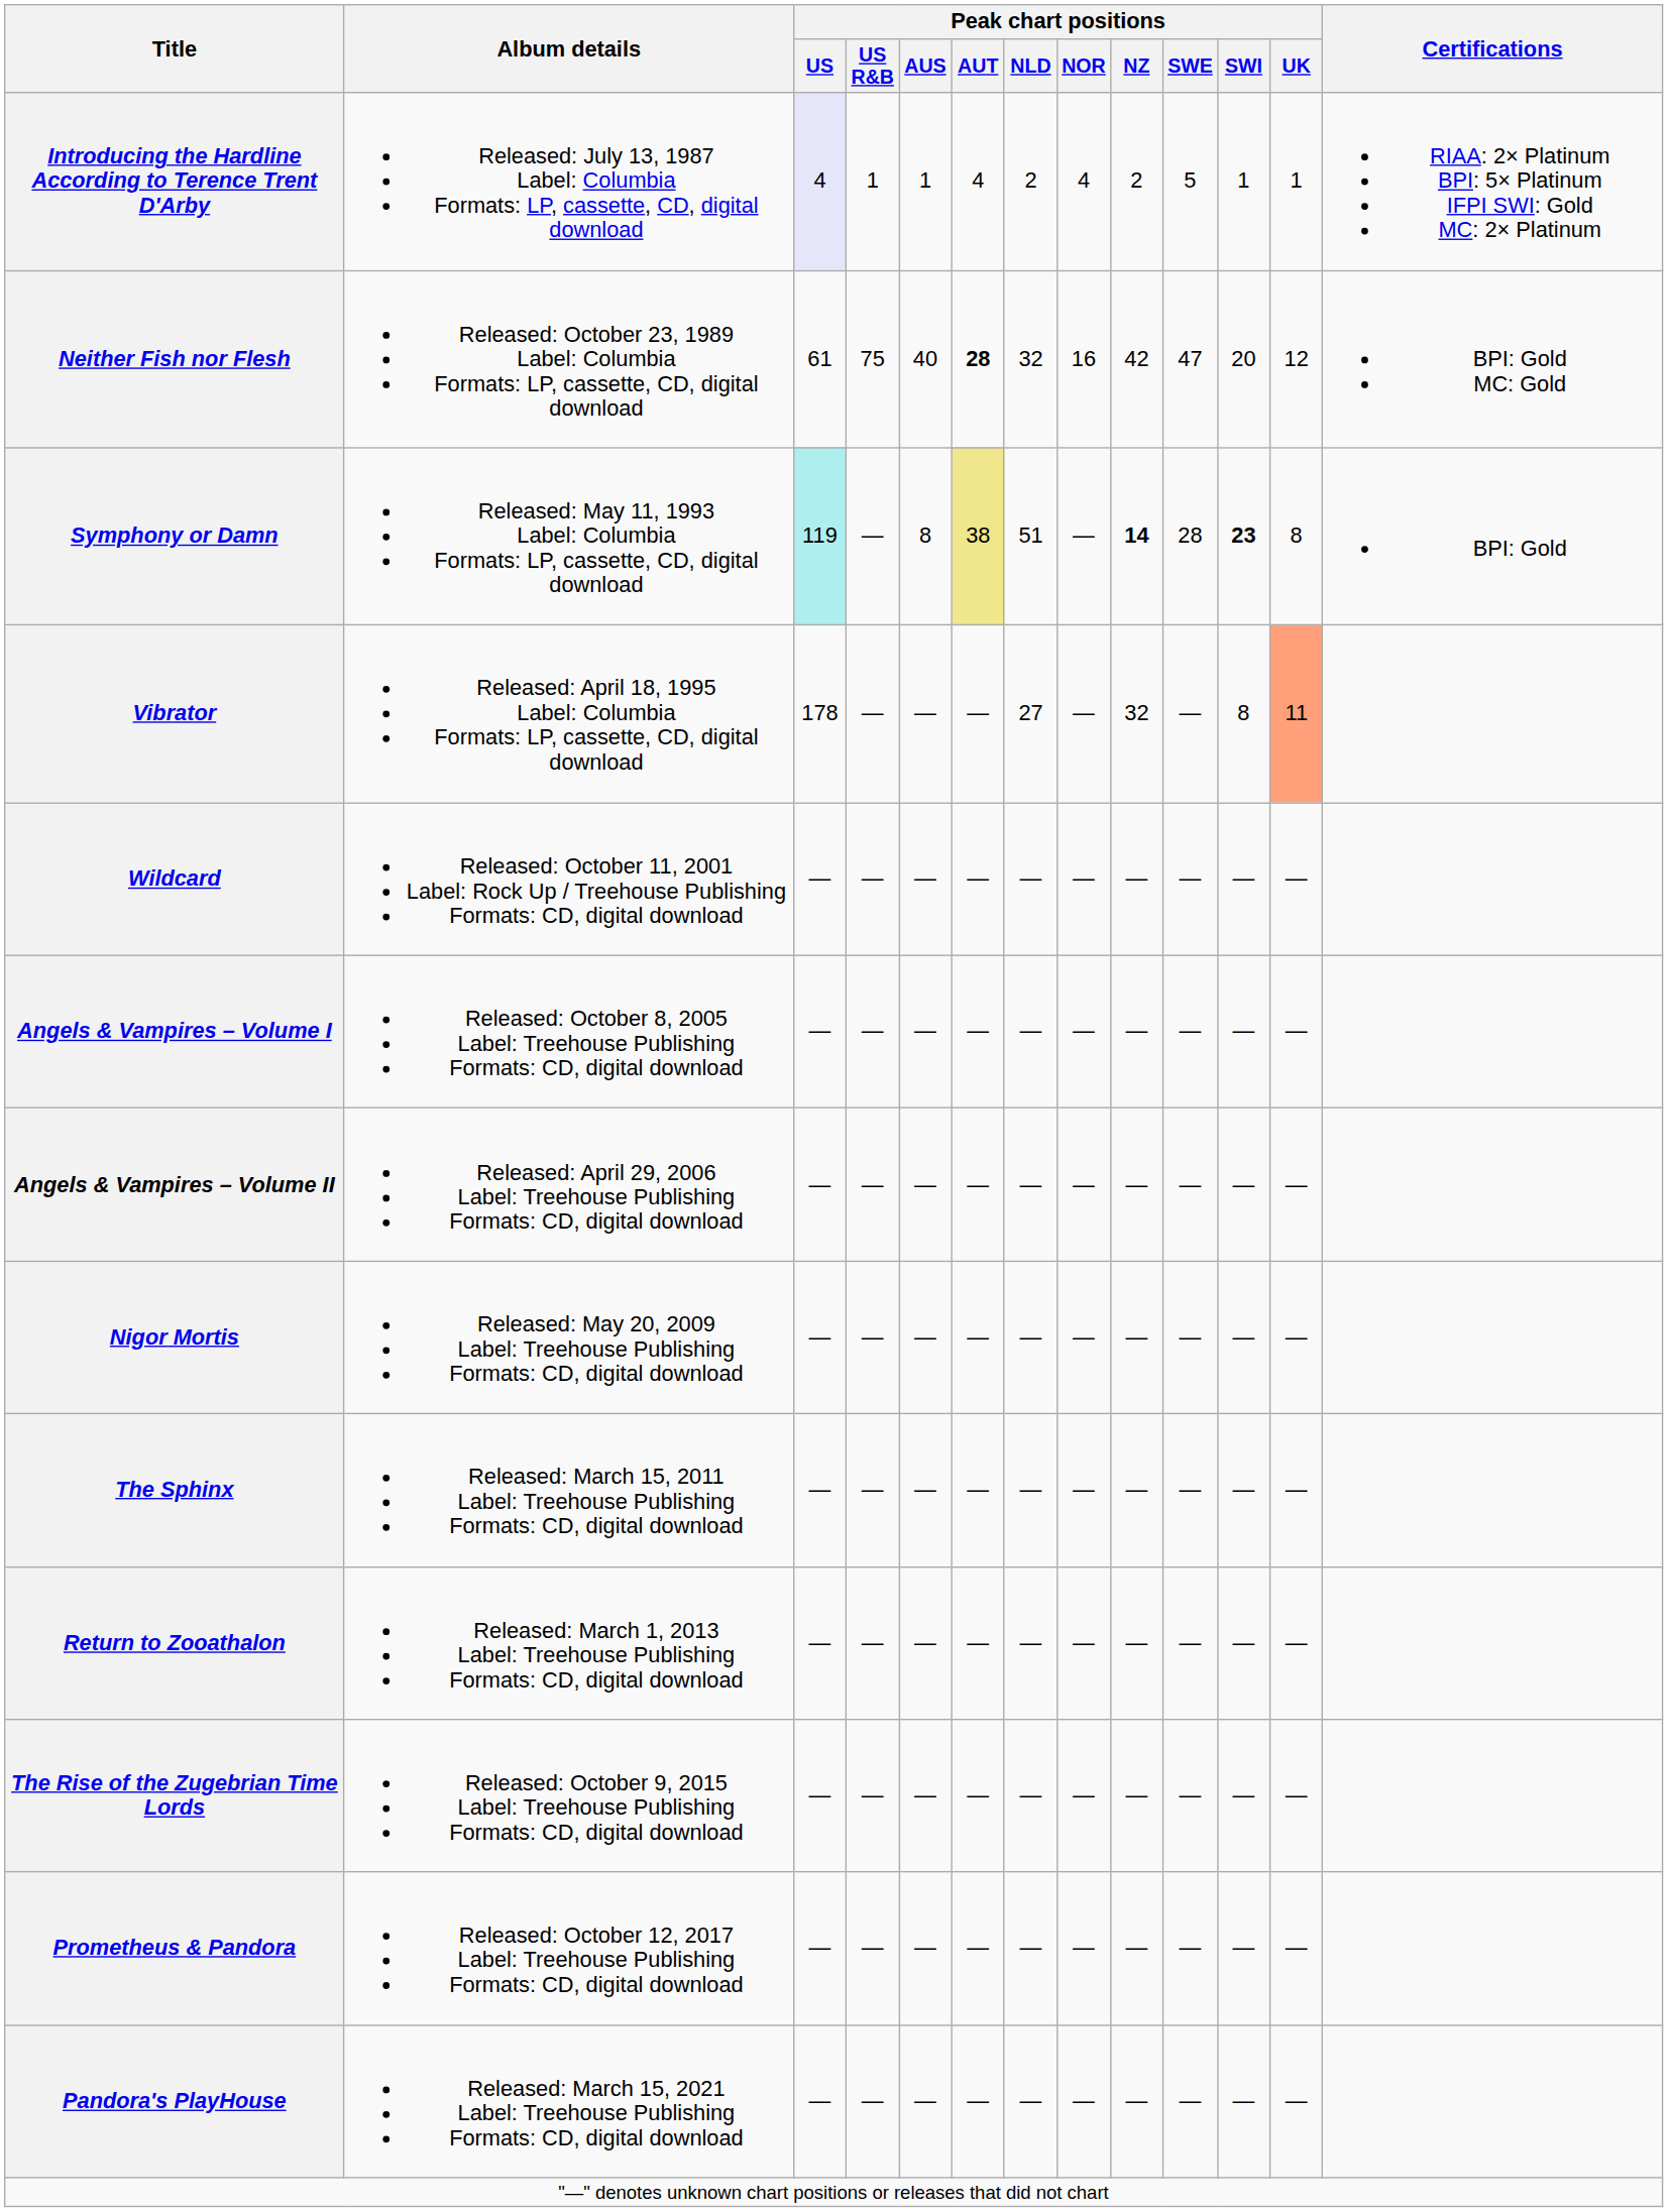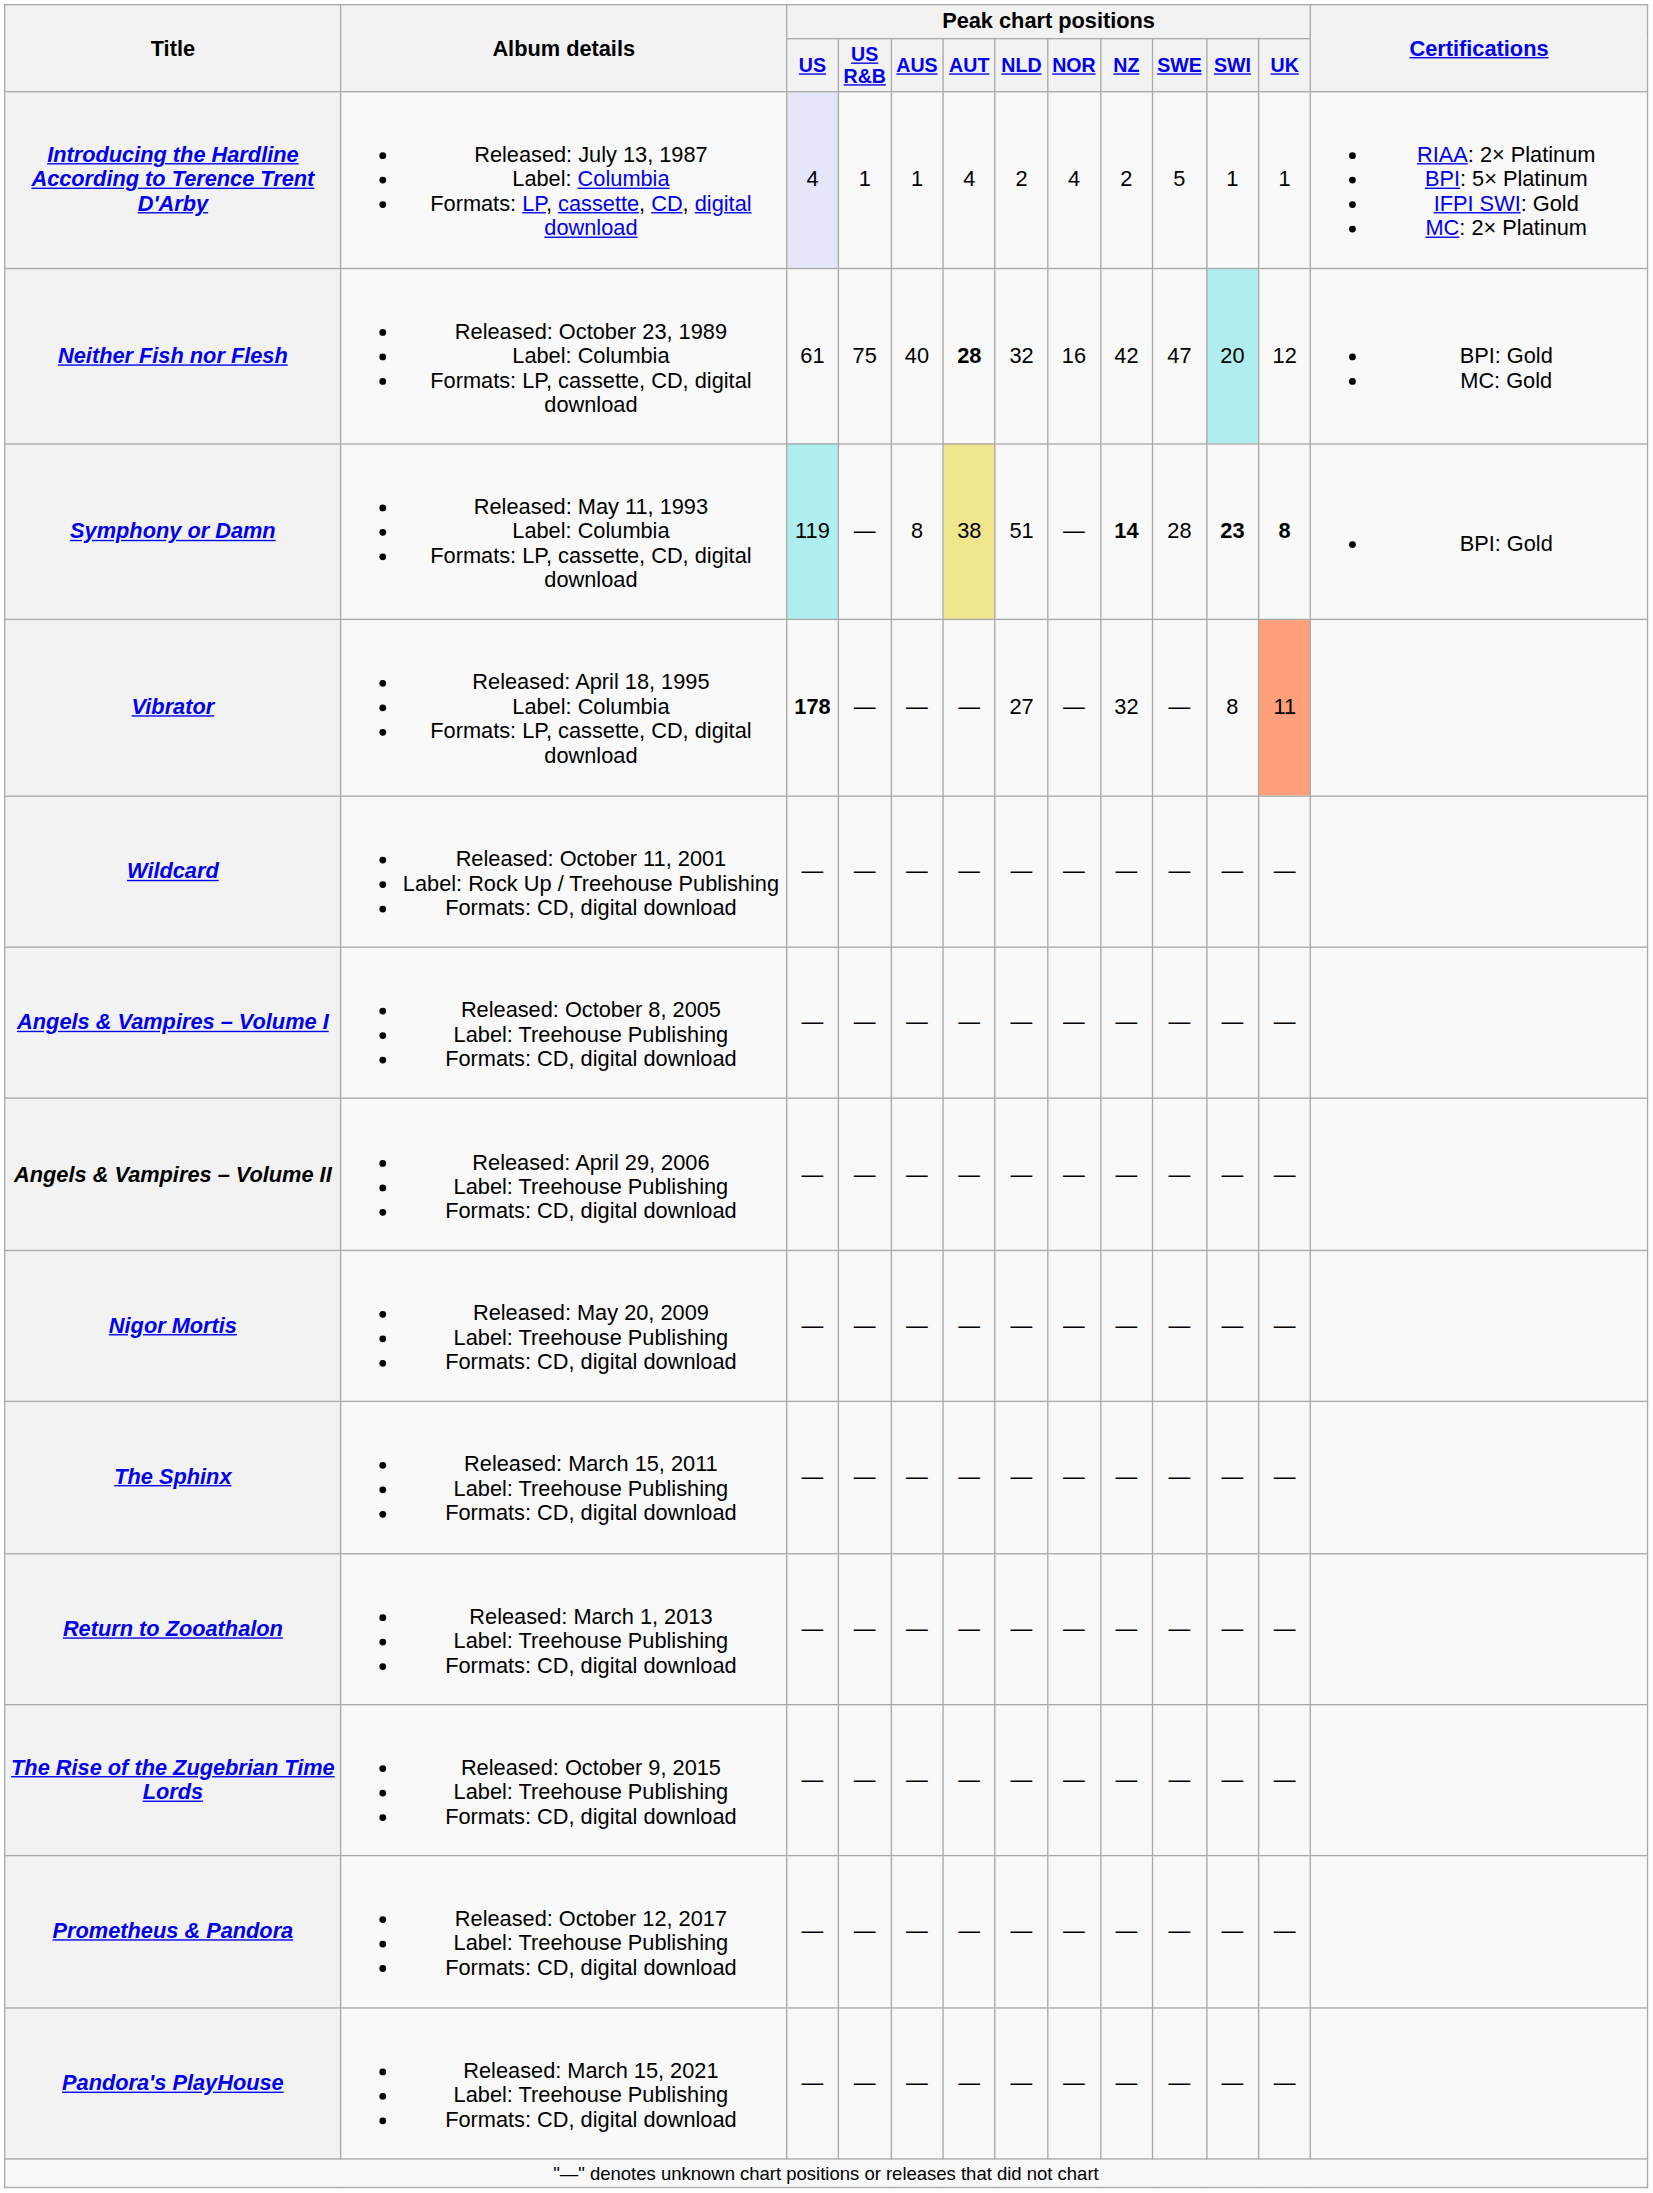Neither Fish nor Flesh | Peak chart positions / SWI: no background -> paleturquoise background
Symphony or Damn | Peak chart positions / UK: normal -> bold
Vibrator | Peak chart positions / US: normal -> bold
